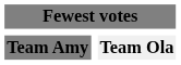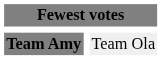Team Amy | column 2: bold -> normal
